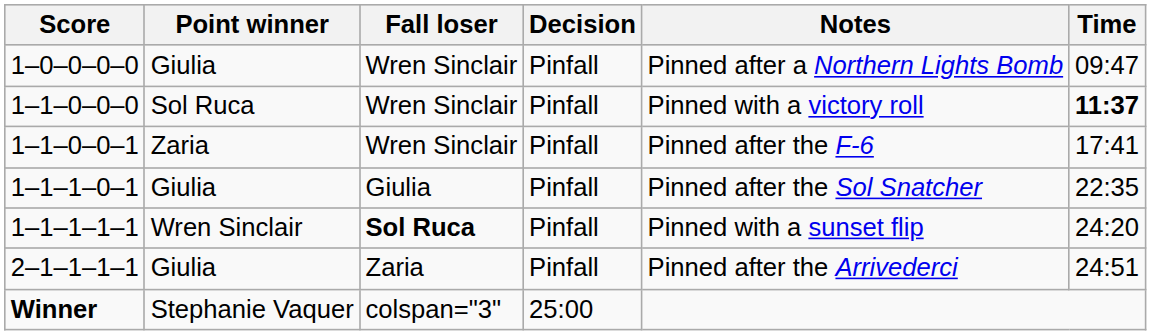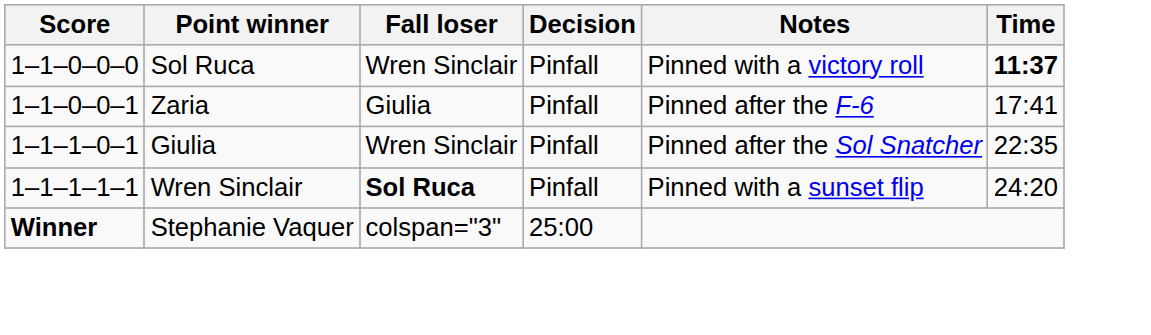- row: 1–0–0–0–0 | Giulia | Wren Sinclair | Pinfall | Pinned after a Northern Lights Bomb | 09:47
1–1–0–0–1 | Fall loser: Wren Sinclair -> Giulia
1–1–1–0–1 | Fall loser: Giulia -> Wren Sinclair
- row: 2–1–1–1–1 | Giulia | Zaria | Pinfall | Pinned after the Arrivederci | 24:51
